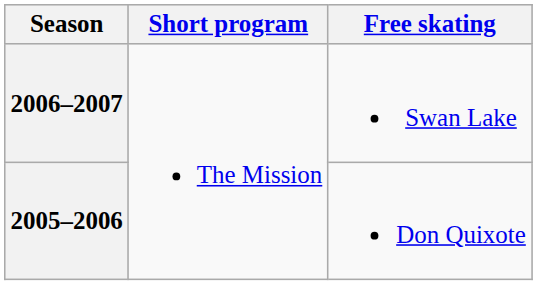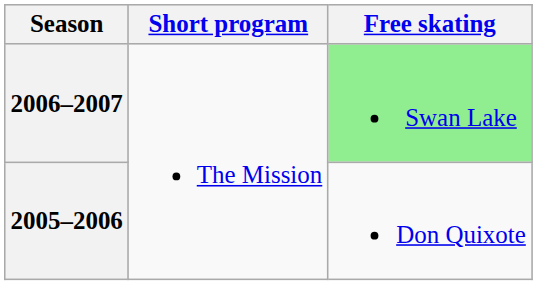2006–2007 | Free skating: no background -> lightgreen background
